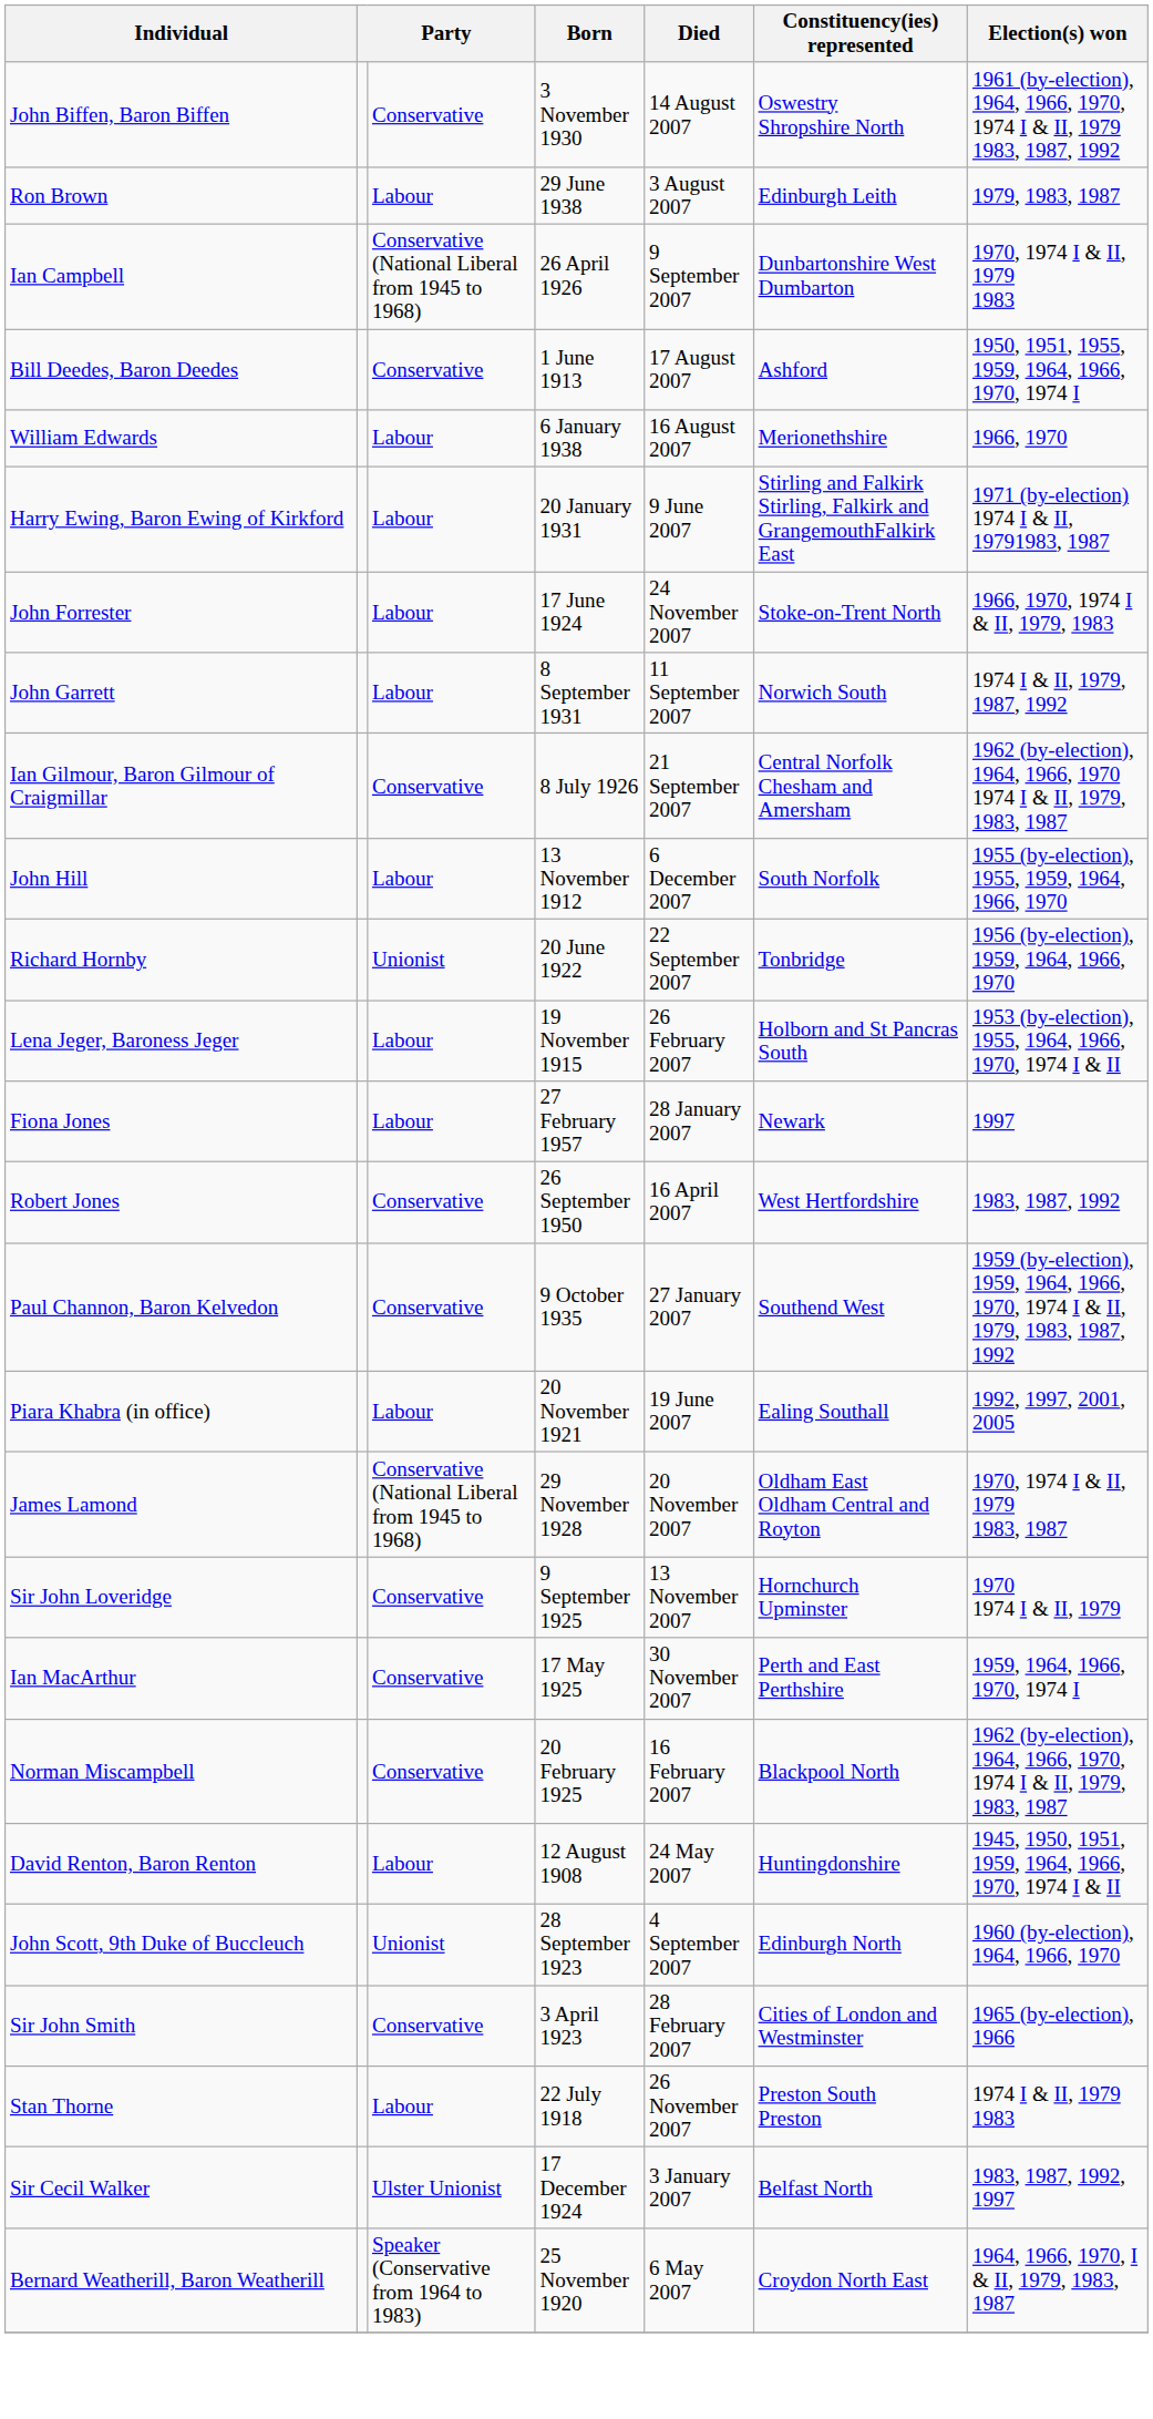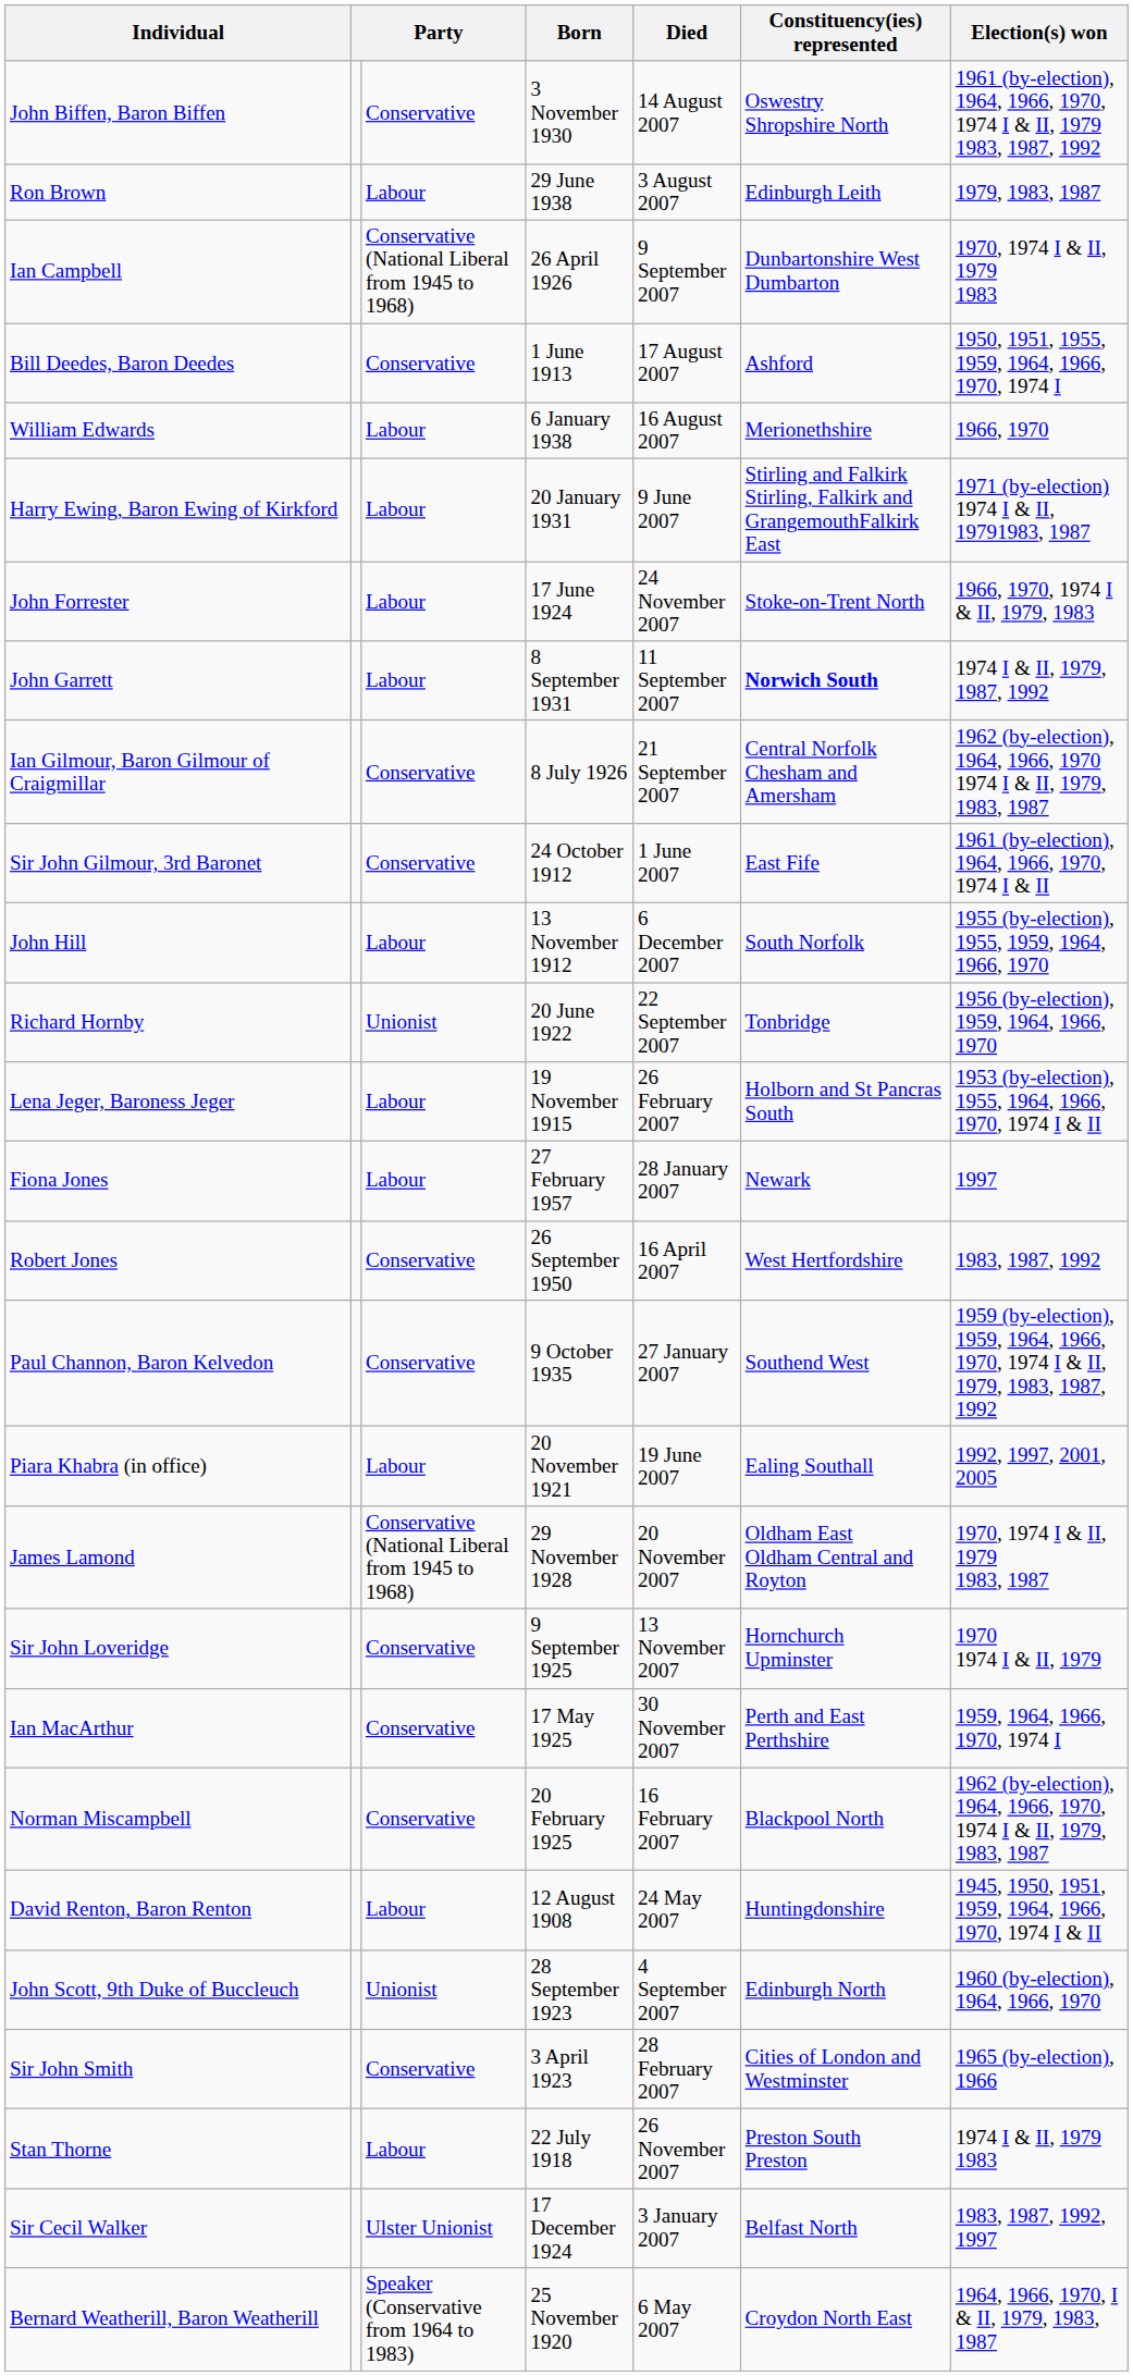John Garrett | Constituency(ies) represented: normal -> bold
+ row: Sir John Gilmour, 3rd Baronet | Conservative | 24 October 1912 | 1 June 2007 | East Fife | 1961 (by-election), 1964, 1966, 1970, 1974 I & II
